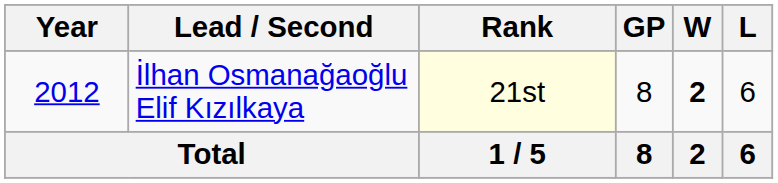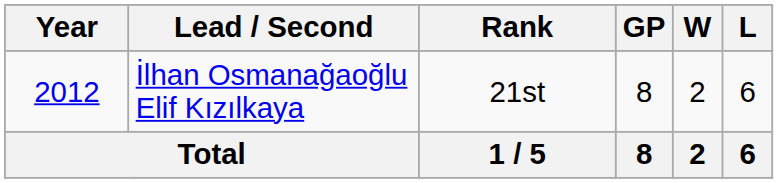İlhan Osmanağaoğlu Elif Kızılkaya | Rank: lightyellow background -> no background
İlhan Osmanağaoğlu Elif Kızılkaya | W: bold -> normal
